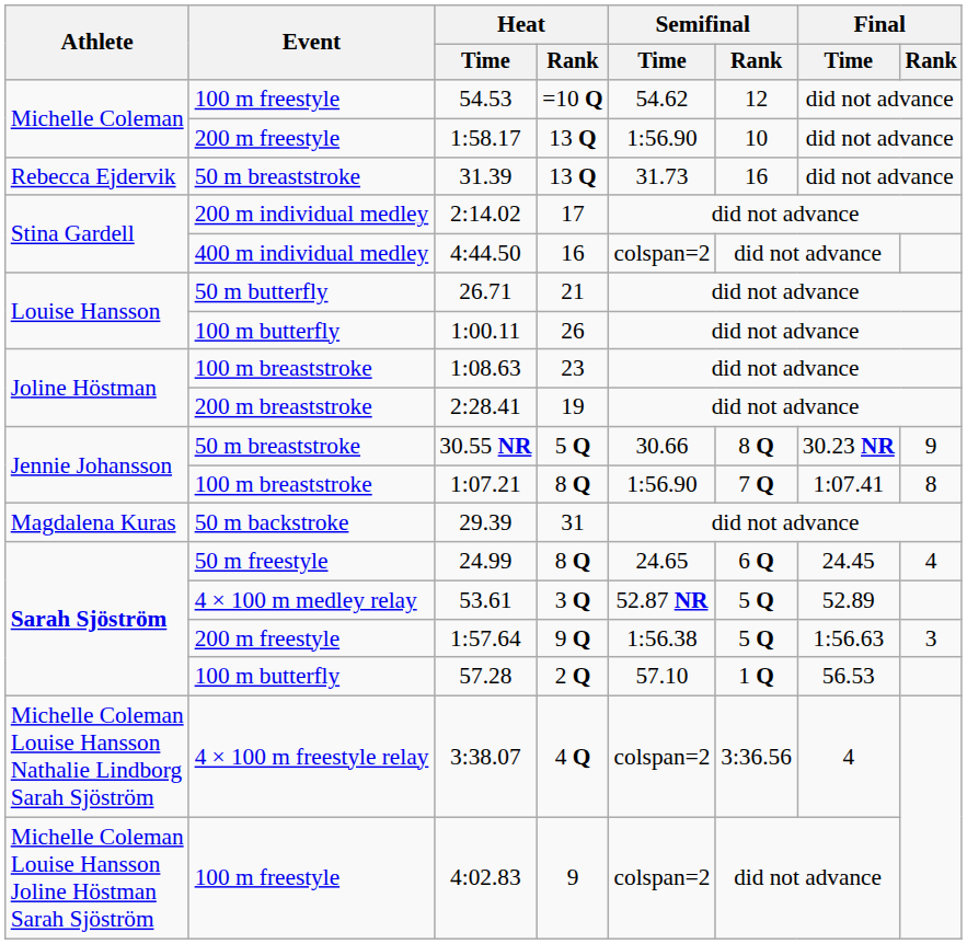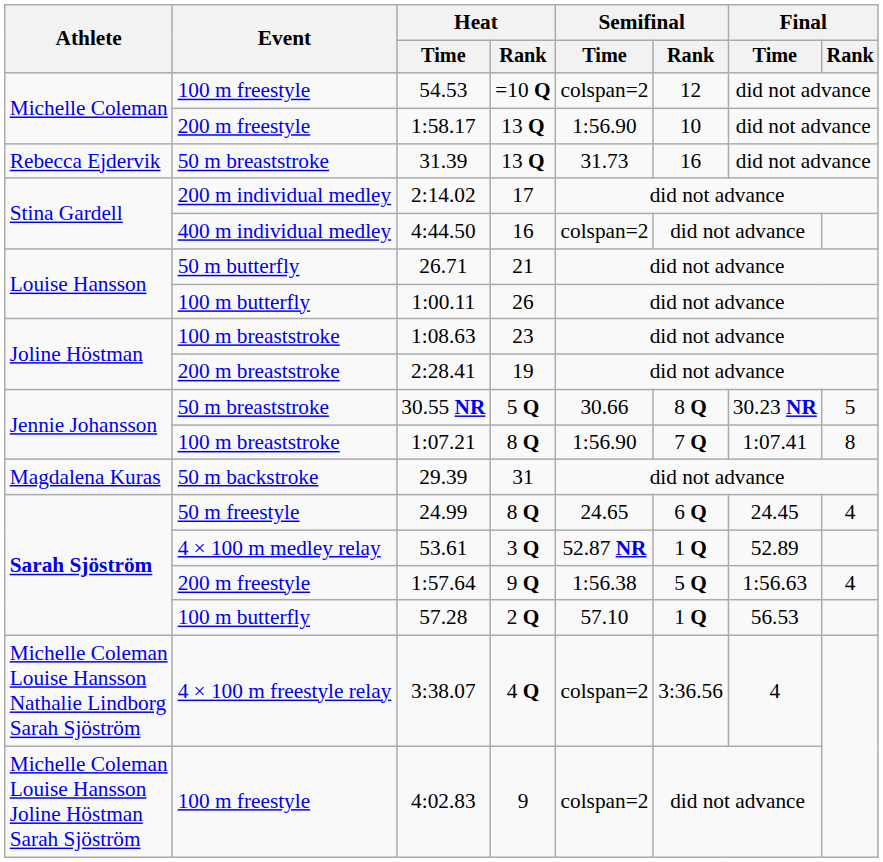54.53 | Semifinal / Time: 54.62 -> colspan=2
30.55 NR | Final / Rank: 9 -> 5
53.61 | Semifinal / Rank: 5 Q -> 1 Q
1:57.64 | Final / Rank: 3 -> 4
